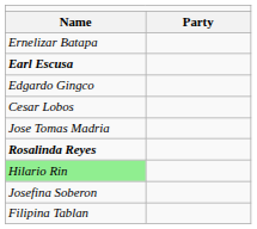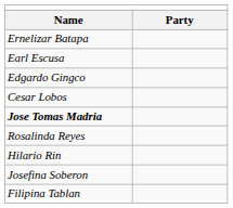Earl Escusa | column 1: bold -> normal
Jose Tomas Madria | column 1: normal -> bold
Rosalinda Reyes | column 1: bold -> normal
Hilario Rin | column 1: lightgreen background -> no background
